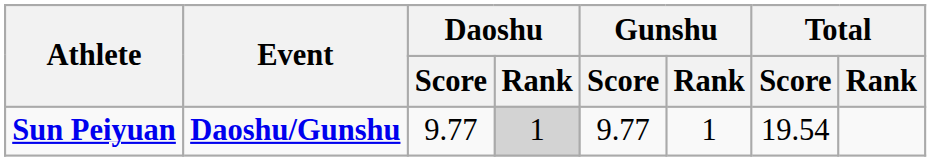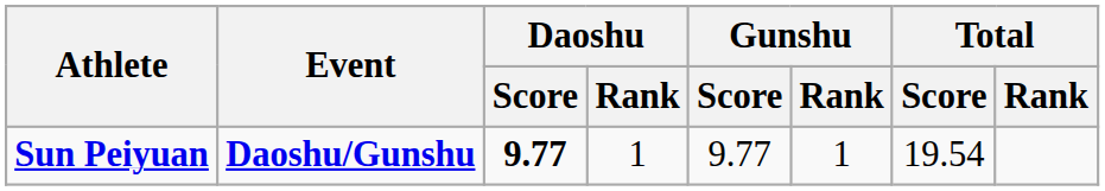Sun Peiyuan | Daoshu / Score: normal -> bold
Sun Peiyuan | Daoshu / Rank: lightgrey background -> no background
